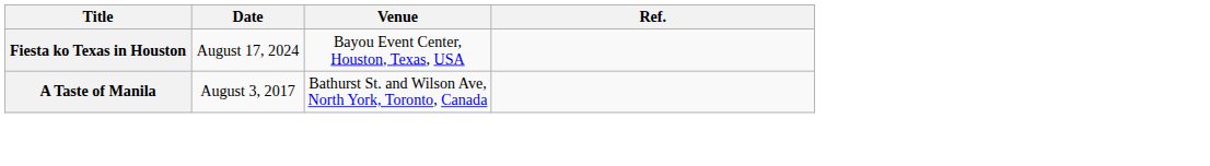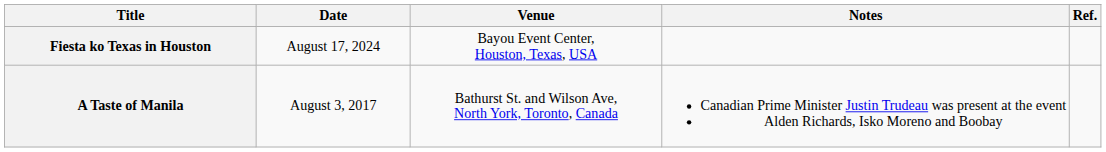+ column: Notes | Canadian Prime Minister Justin Trudeau was present at the event Alden Richards, Isko Moreno and Boobay
